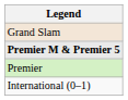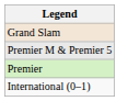row 3 | column 1: bold -> normal
